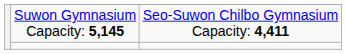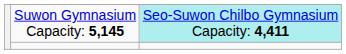Suwon Gymnasium Capacity: 5,145 | column 3: no background -> paleturquoise background
